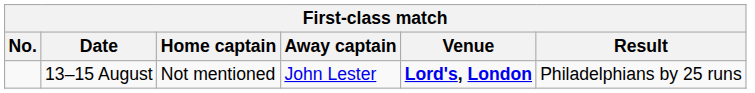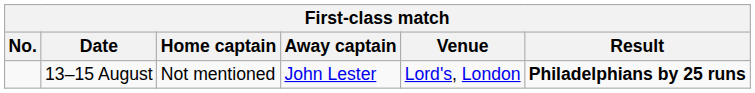13–15 August | Venue: bold -> normal
13–15 August | Result: normal -> bold
